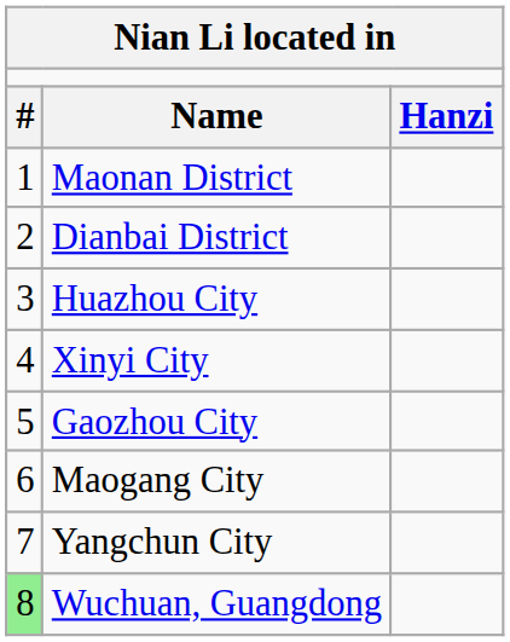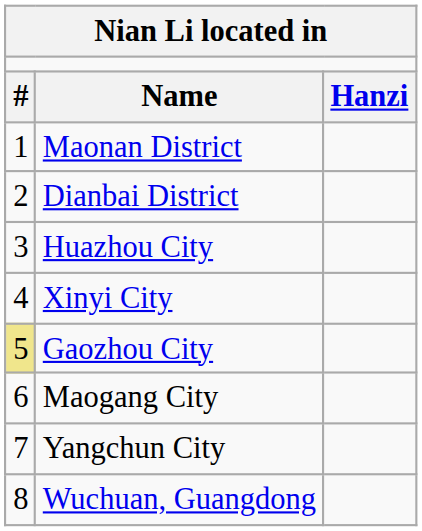Gaozhou City | column 1: no background -> khaki background
Wuchuan, Guangdong | column 1: lightgreen background -> no background
